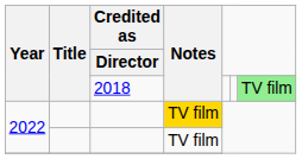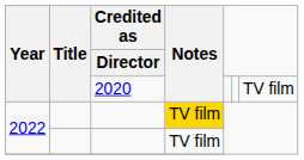row 3 | Credited as / Director: 2018 -> 2020
row 3 | column 7: lightgreen background -> no background
